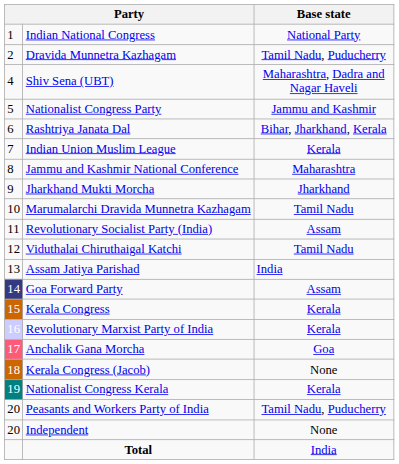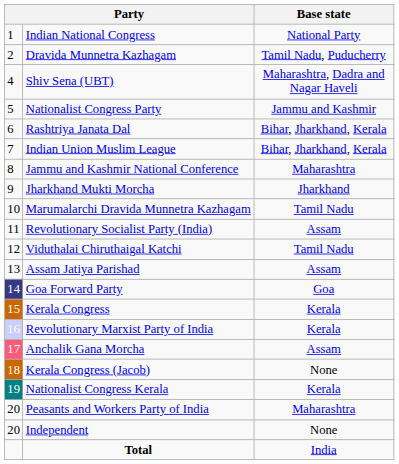Indian Union Muslim League | Base state: Kerala -> Bihar, Jharkhand, Kerala
Assam Jatiya Parishad | Base state: India -> Assam
Goa Forward Party | Base state: Assam -> Goa
Anchalik Gana Morcha | Base state: Goa -> Assam
Peasants and Workers Party of India | Base state: Tamil Nadu, Puducherry -> Maharashtra
